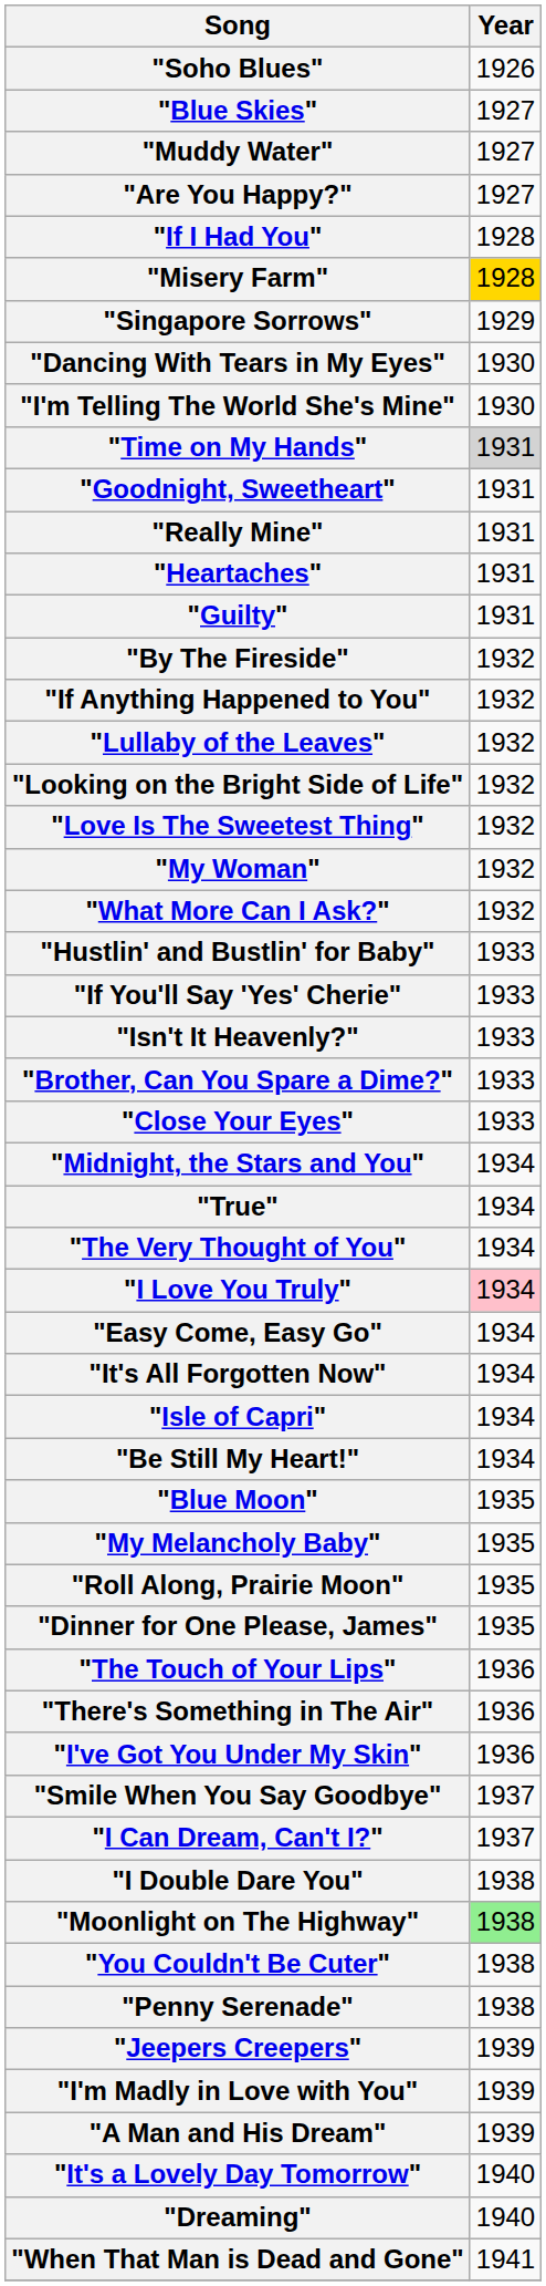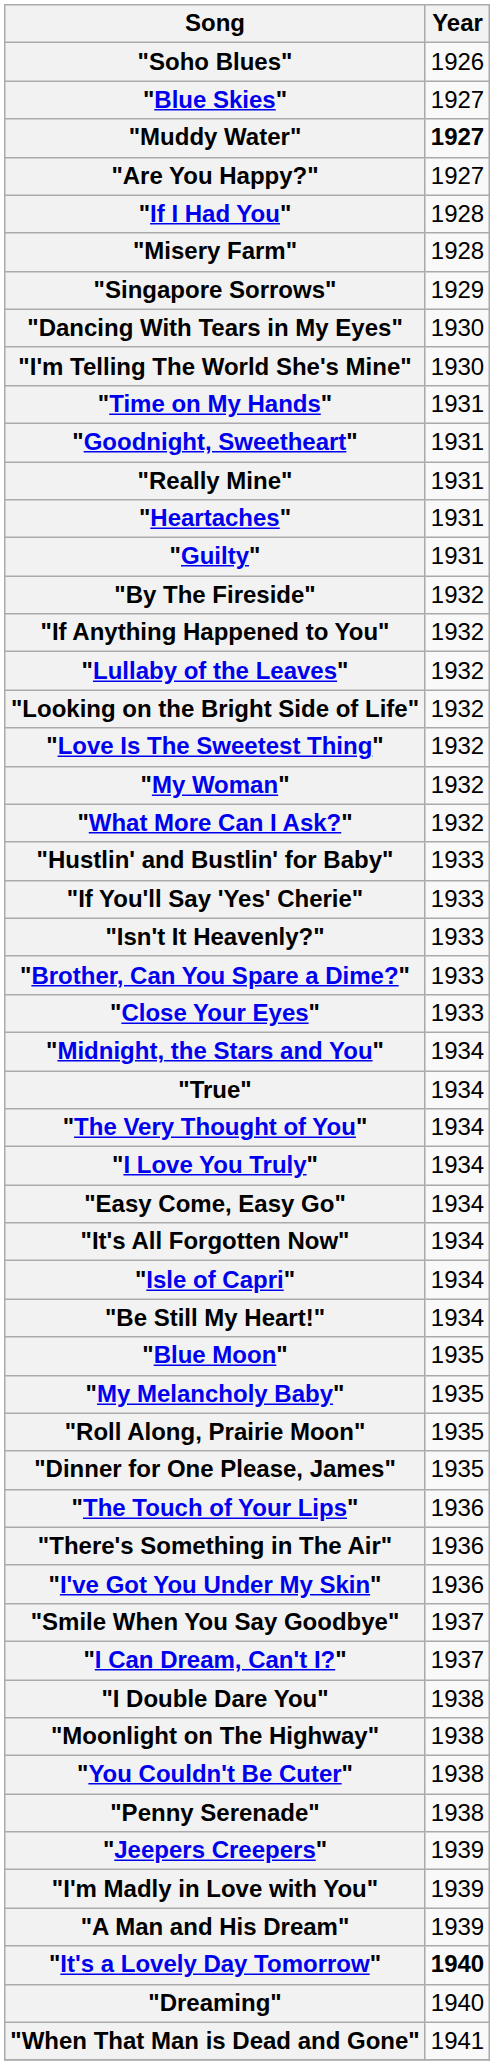"Muddy Water" | Year: normal -> bold
"Misery Farm" | Year: gold background -> no background
"Time on My Hands" | Year: lightgrey background -> no background
"I Love You Truly" | Year: pink background -> no background
"Moonlight on The Highway" | Year: lightgreen background -> no background
"It's a Lovely Day Tomorrow" | Year: normal -> bold
